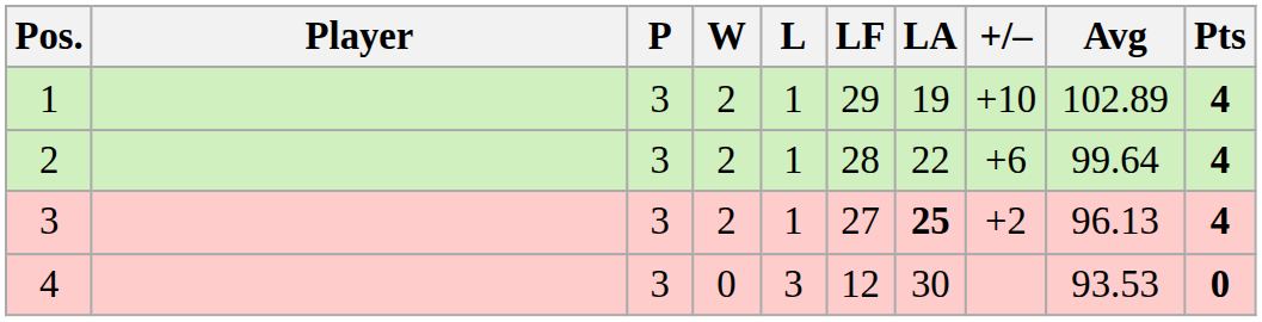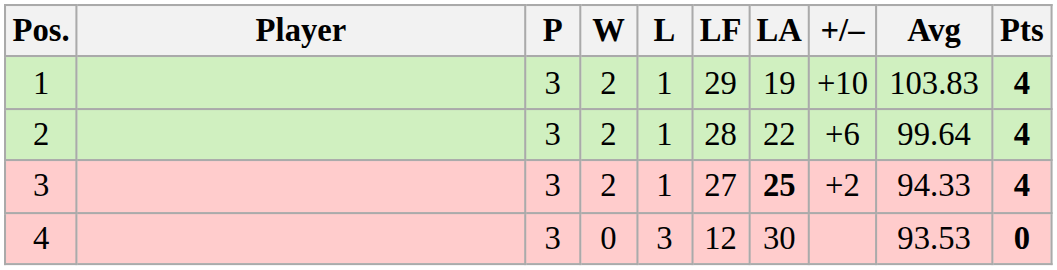row 2 | Avg: 102.89 -> 103.83
row 4 | Avg: 96.13 -> 94.33
